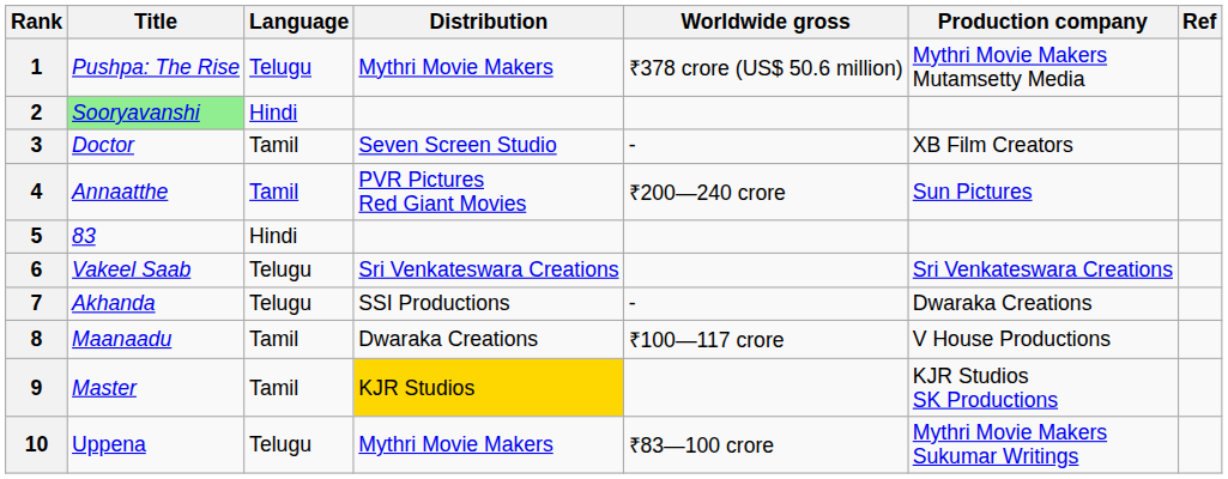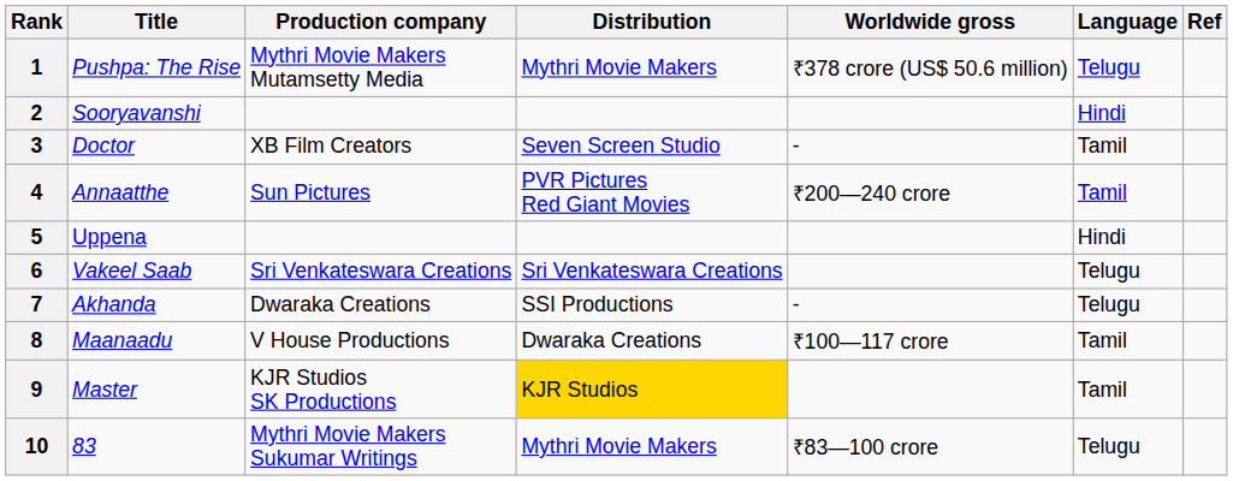columns swapped: Production company <-> Language
2 | Title: lightgreen background -> no background
5 | Title: 83 -> Uppena
10 | Title: Uppena -> 83
